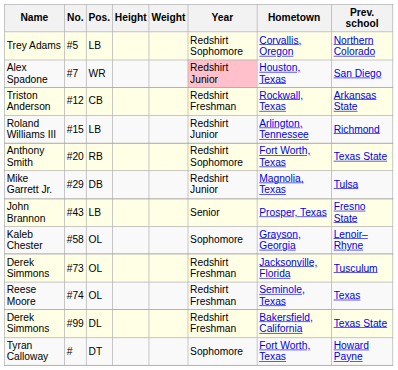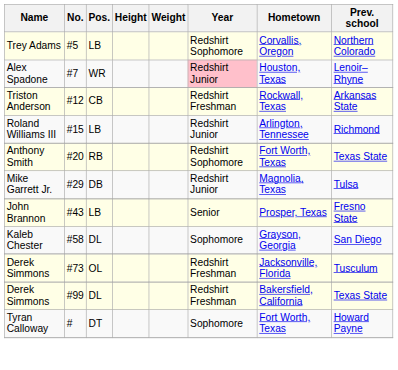Alex Spadone | Prev. school: San Diego -> Lenoir–Rhyne
Kaleb Chester | Pos.: OL -> DL
Kaleb Chester | Prev. school: Lenoir–Rhyne -> San Diego
- row: Reese Moore | #74 | OL | Redshirt Freshman | Seminole, Texas | Texas
